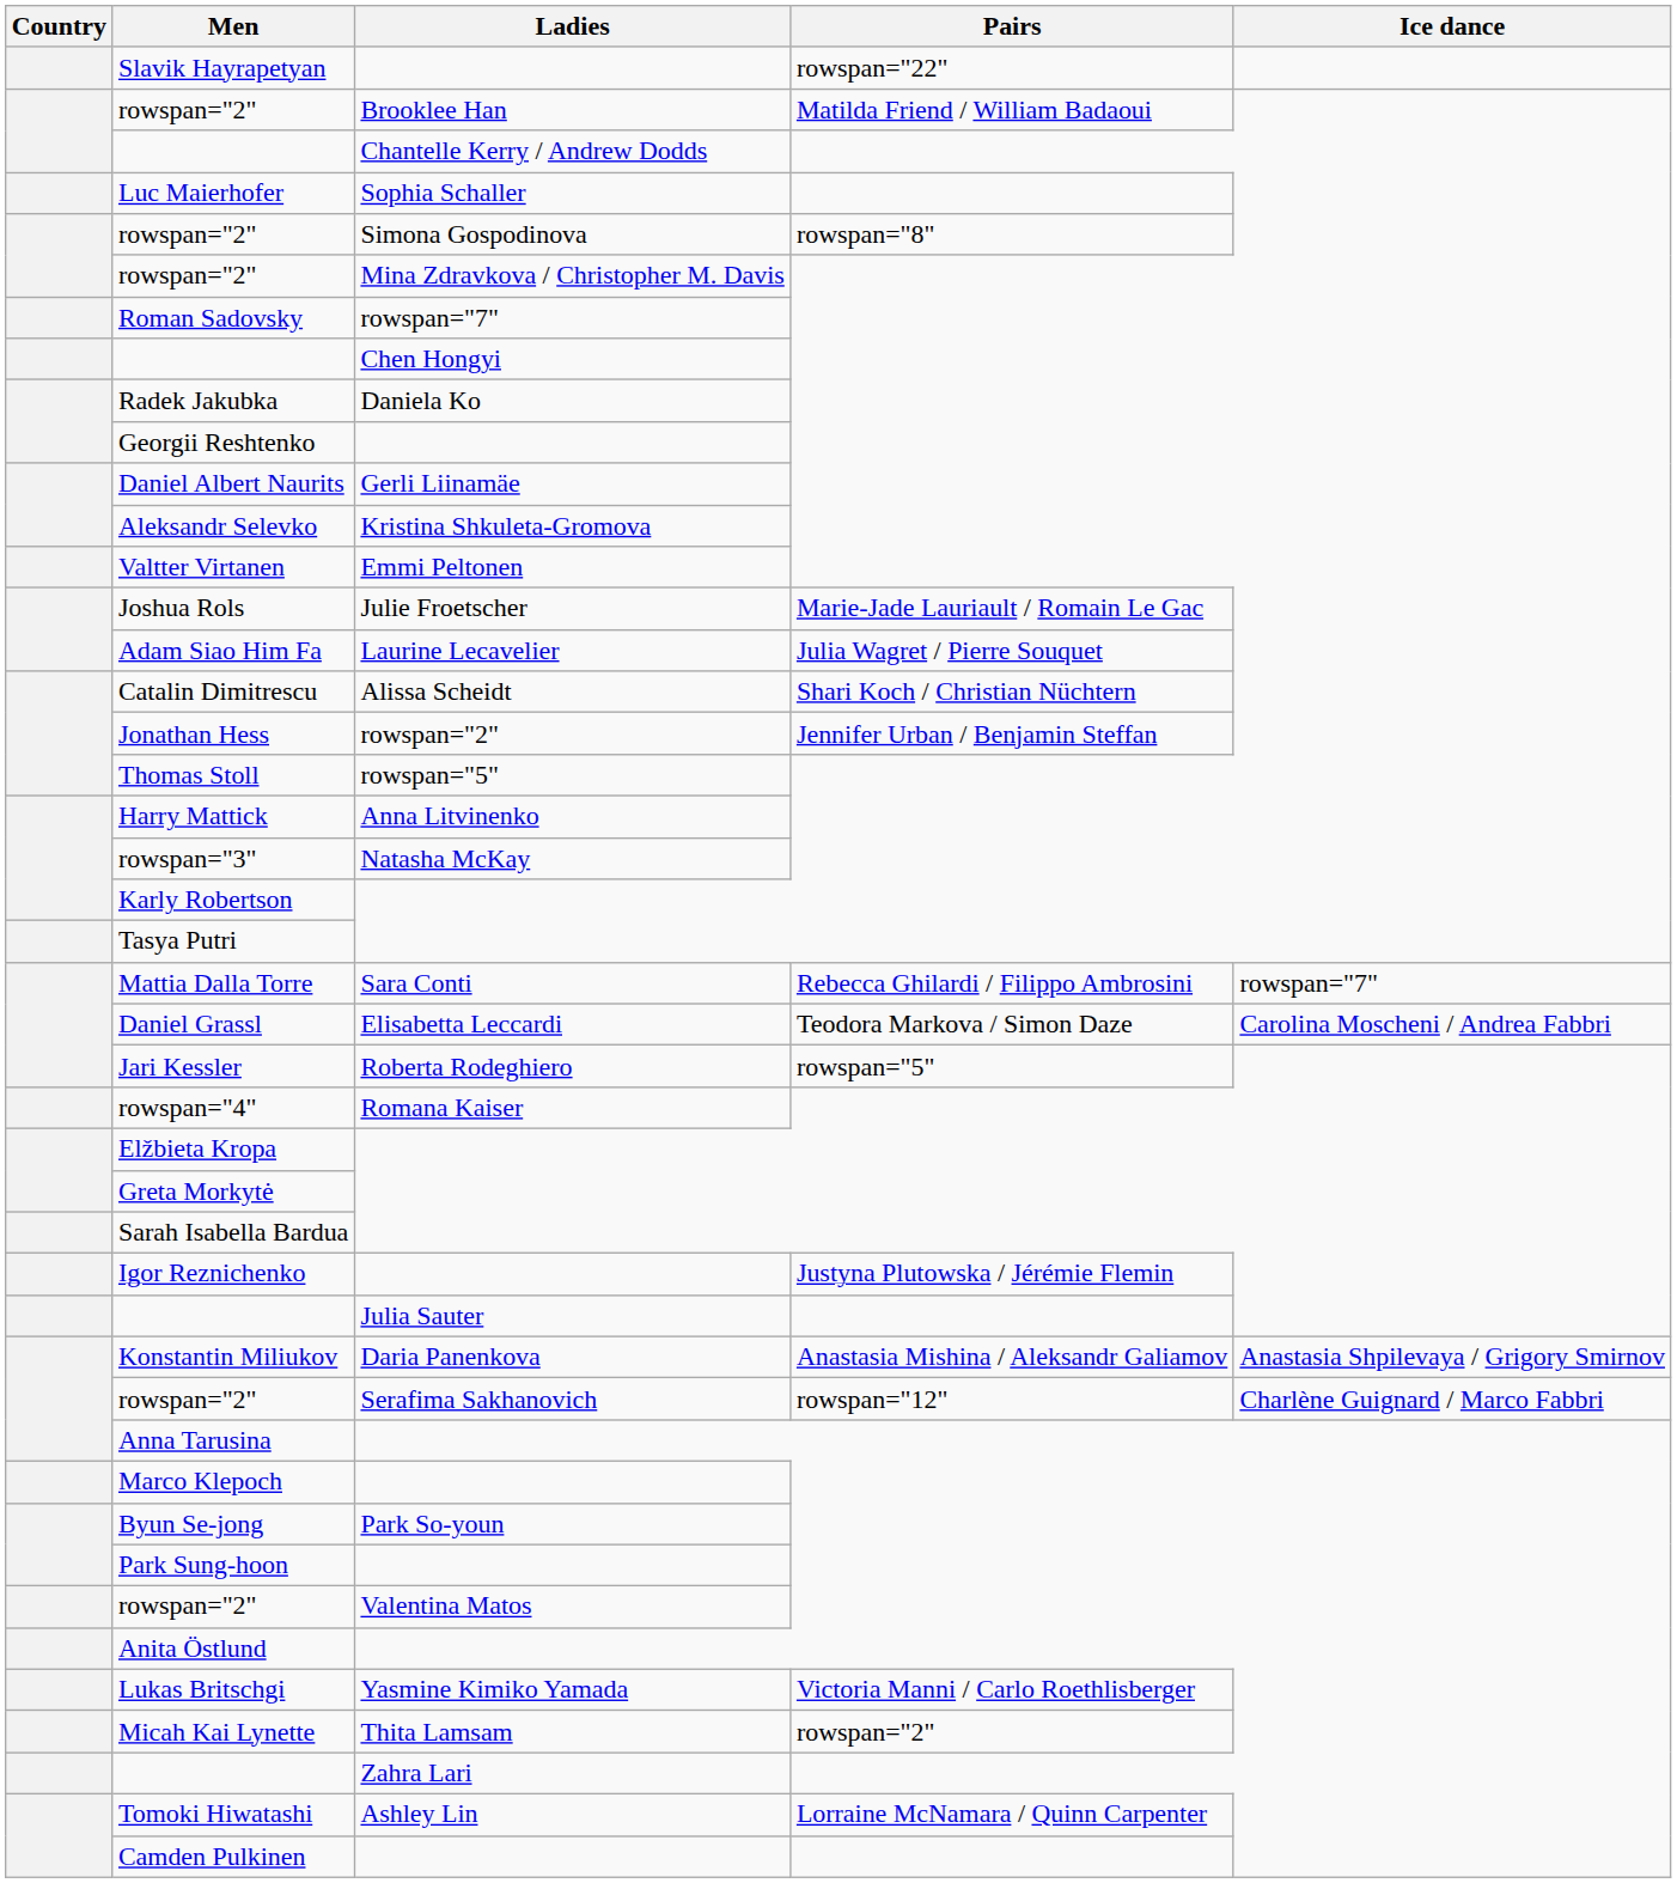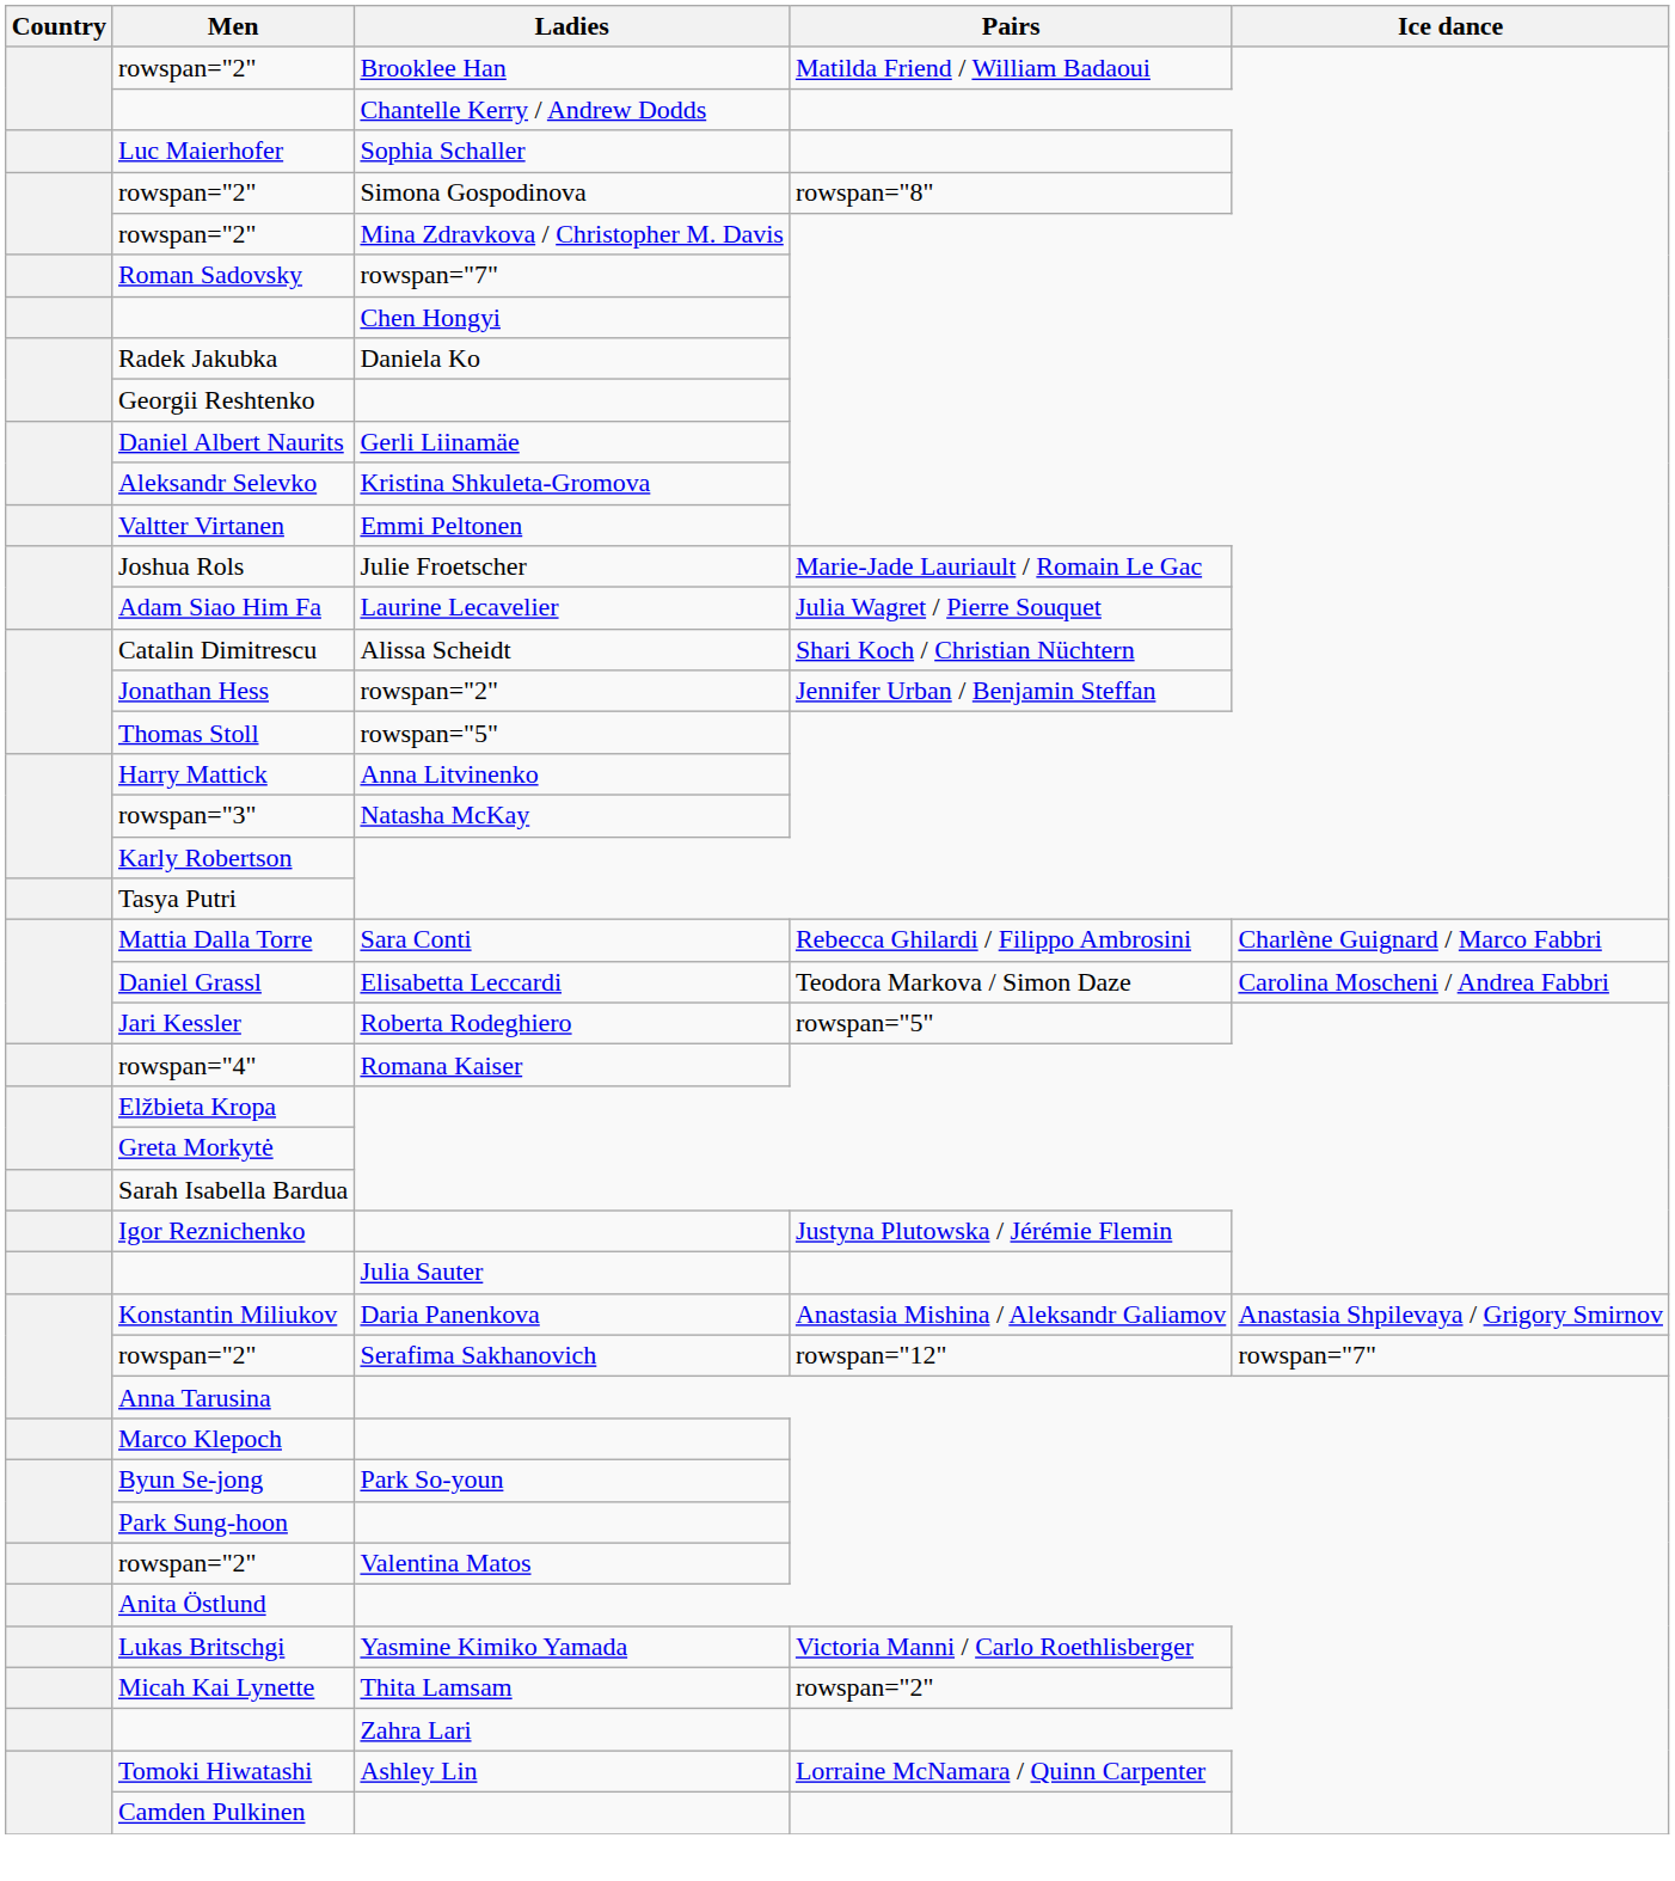- row: Slavik Hayrapetyan | rowspan="22"
Mattia Dalla Torre | Ice dance: rowspan="7" -> Charlène Guignard / Marco Fabbri
rowspan="2" / Serafima Sakhanovich | Ice dance: Charlène Guignard / Marco Fabbri -> rowspan="7"
